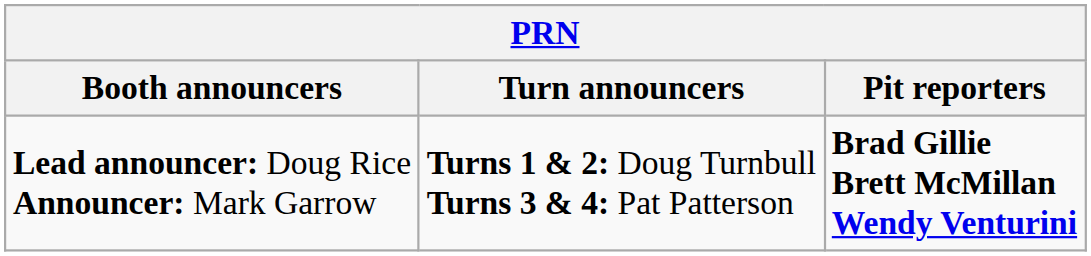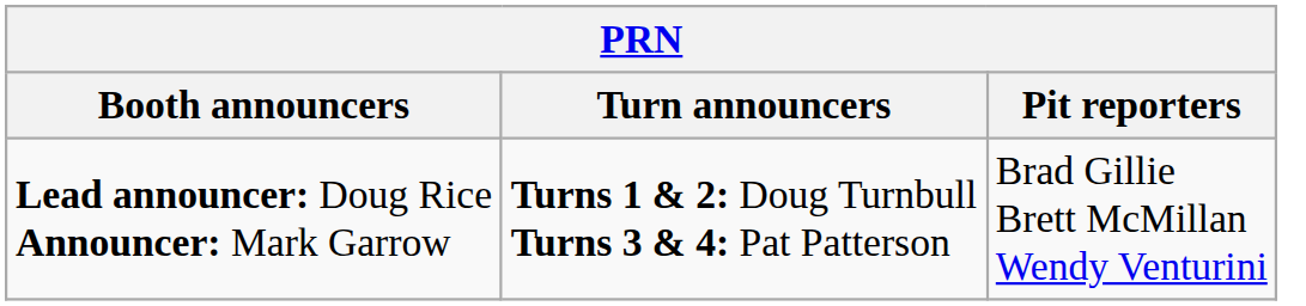Lead announcer: Doug Rice Announcer: Mark Garrow | Pit reporters: bold -> normal
